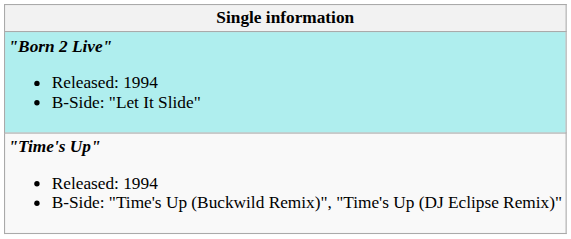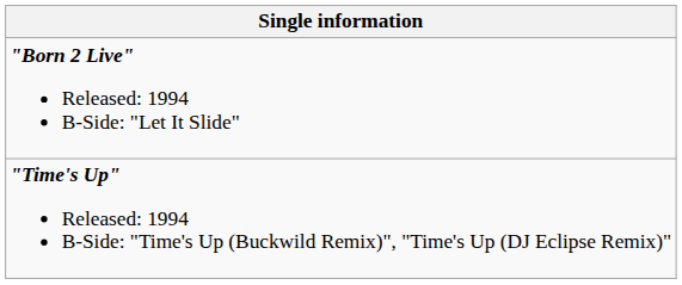row 2 | column 1: paleturquoise background -> no background
